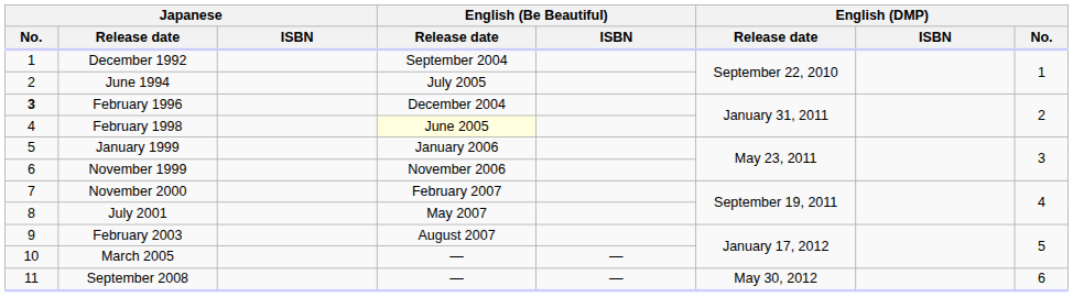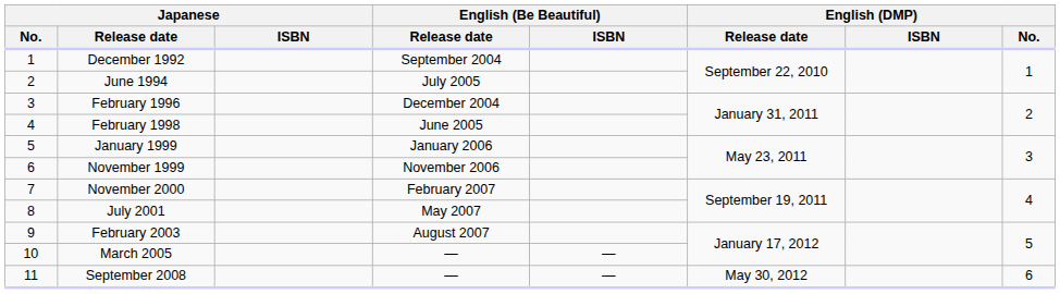February 1996 | Japanese / No.: bold -> normal
February 1998 | English (Be Beautiful) / Release date: lightyellow background -> no background
